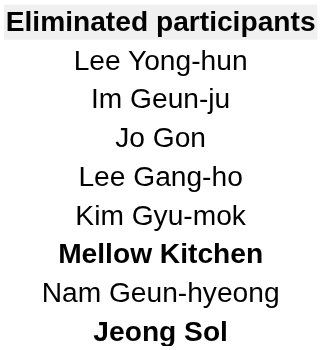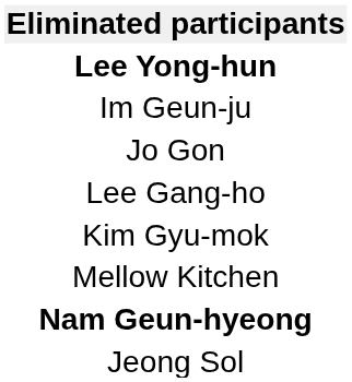Lee Yong-hun | column 1: normal -> bold
Mellow Kitchen | column 1: bold -> normal
Nam Geun-hyeong | column 1: normal -> bold
Jeong Sol | column 1: bold -> normal
